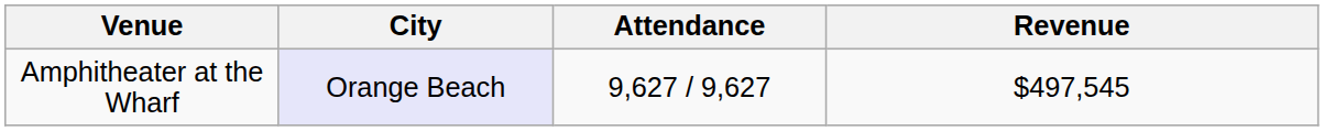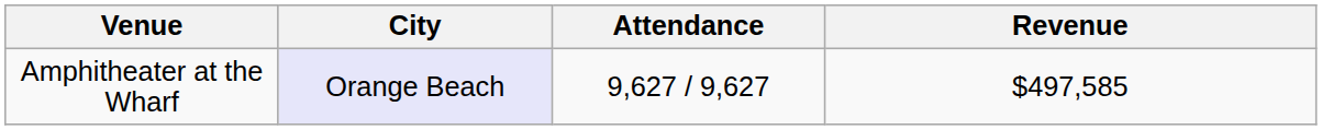Amphitheater at the Wharf | Revenue: $497,545 -> $497,585
